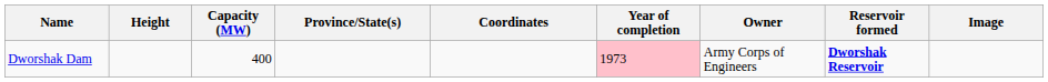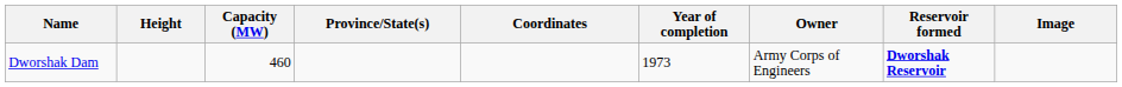Dworshak Dam | Capacity (MW): 400 -> 460
Dworshak Dam | Year of completion: pink background -> no background
